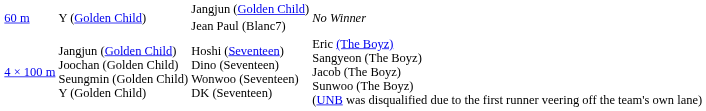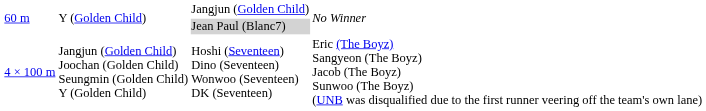Y (Golden Child) / Jean Paul (Blanc7) | column 3: no background -> lightgrey background
